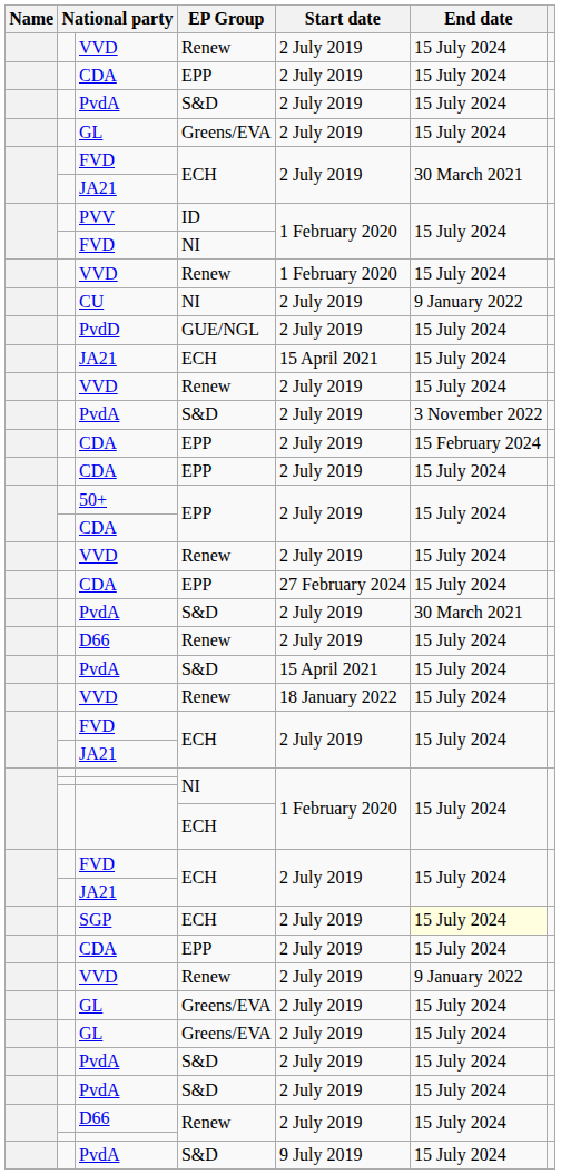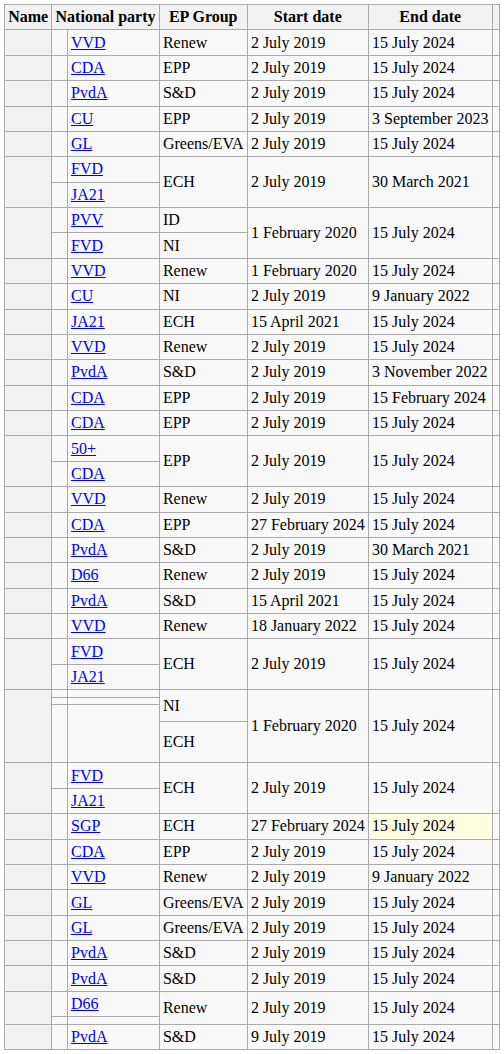+ row: CU | EPP | 2 July 2019 | 3 September 2023
- row: PvdD | GUE/NGL | 2 July 2019 | 15 July 2024
SGP | Start date: 2 July 2019 -> 27 February 2024
